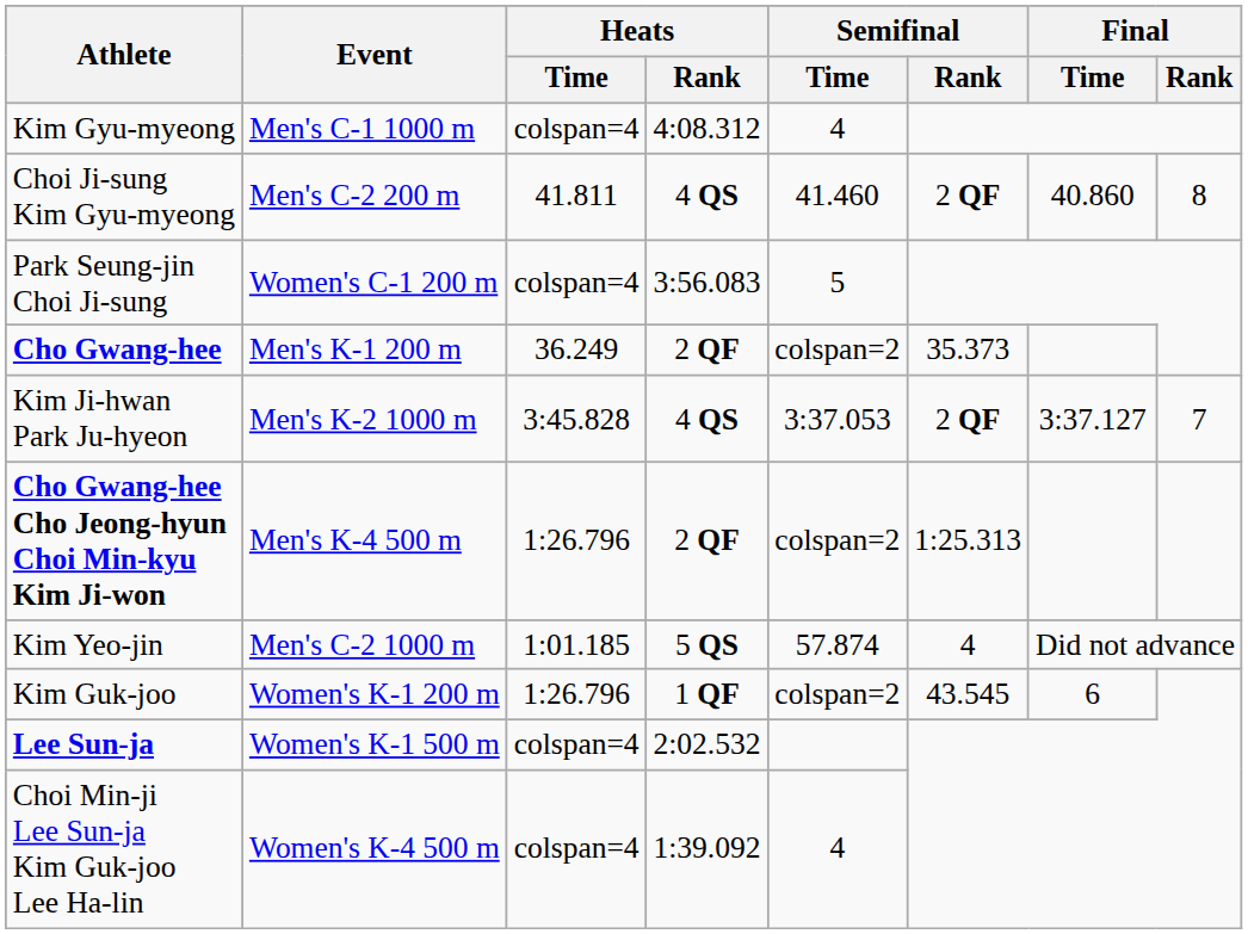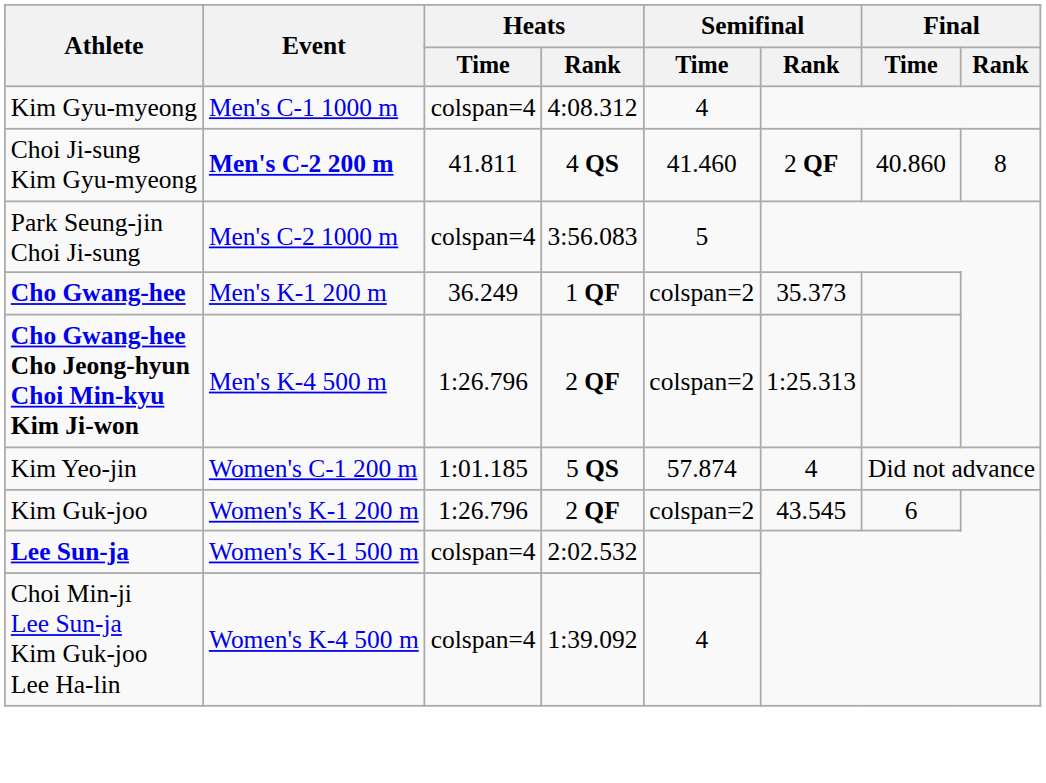Choi Ji-sung Kim Gyu-myeong | Event: normal -> bold
Park Seung-jin Choi Ji-sung | Event: Women's C-1 200 m -> Men's C-2 1000 m
Cho Gwang-hee | Heats / Rank: 2 QF -> 1 QF
- row: Kim Ji-hwan Park Ju-hyeon | Men's K-2 1000 m | 3:45.828 | 4 QS | 3:37.053 | 2 QF | 3:37.127 | 7
Kim Yeo-jin | Event: Men's C-2 1000 m -> Women's C-1 200 m
Kim Guk-joo | Heats / Rank: 1 QF -> 2 QF
